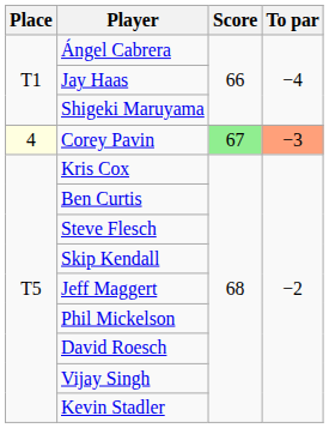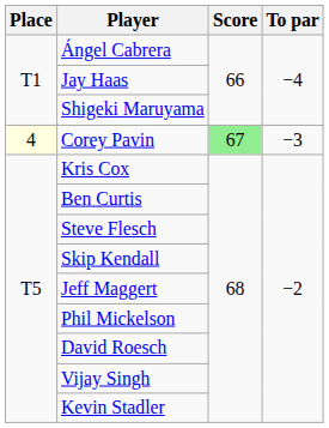Corey Pavin | To par: lightsalmon background -> no background
